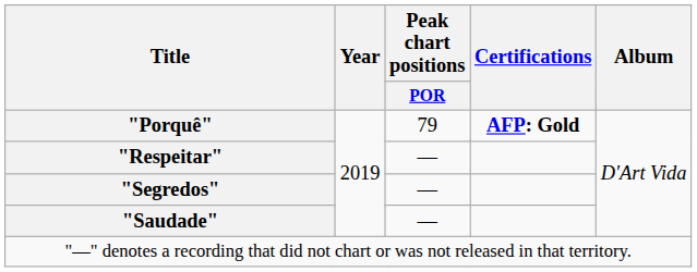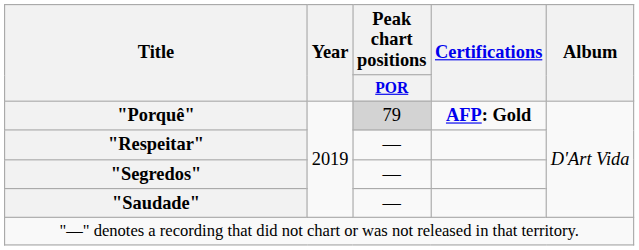"Porquê" | Peak chart positions / POR: no background -> lightgrey background
